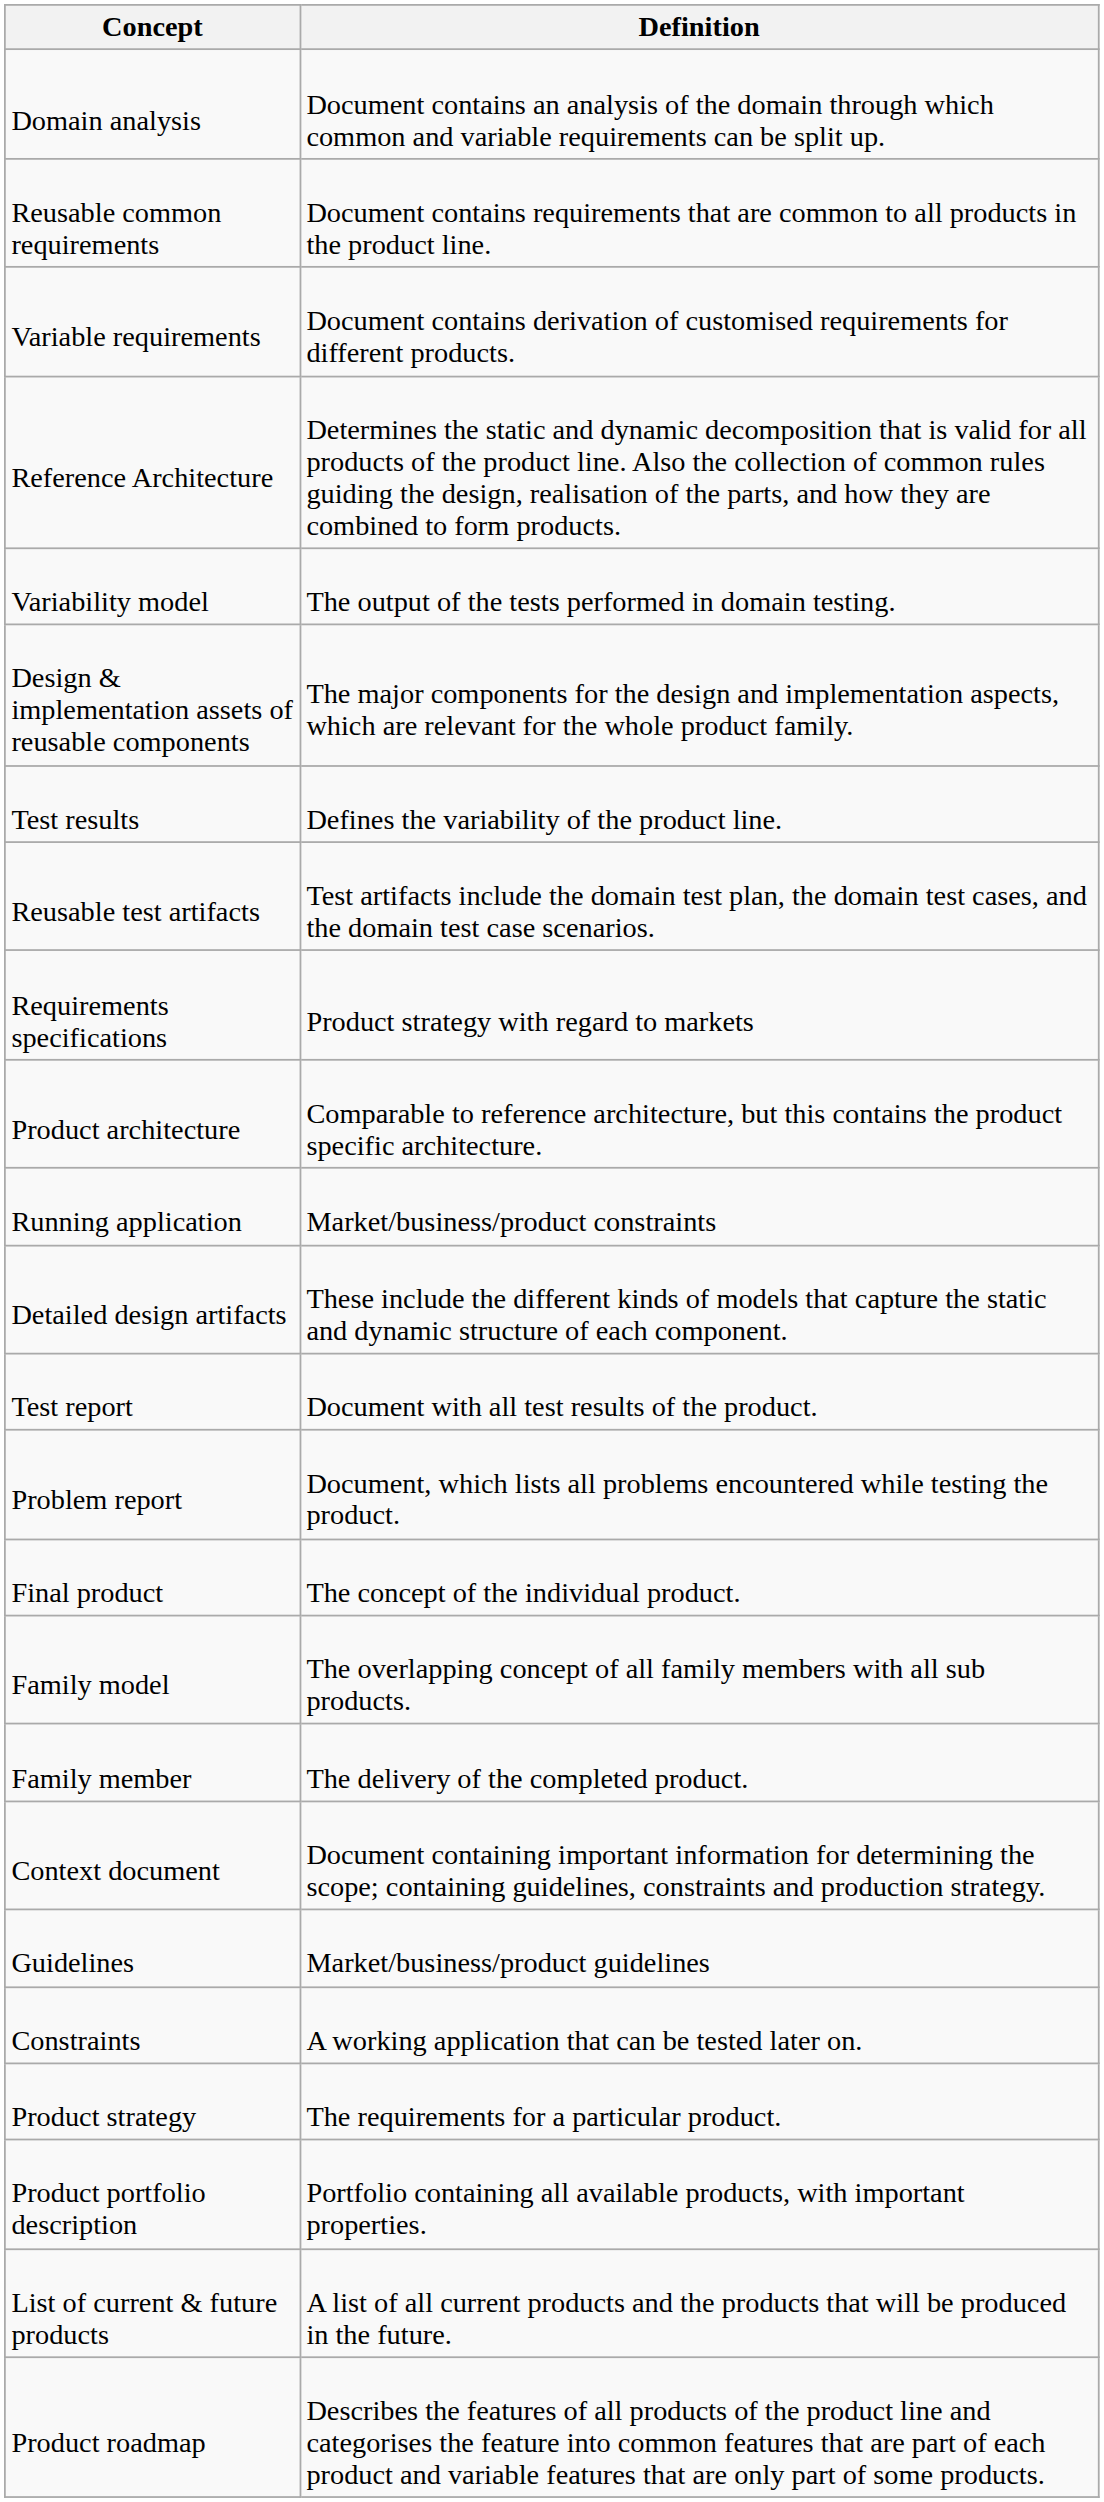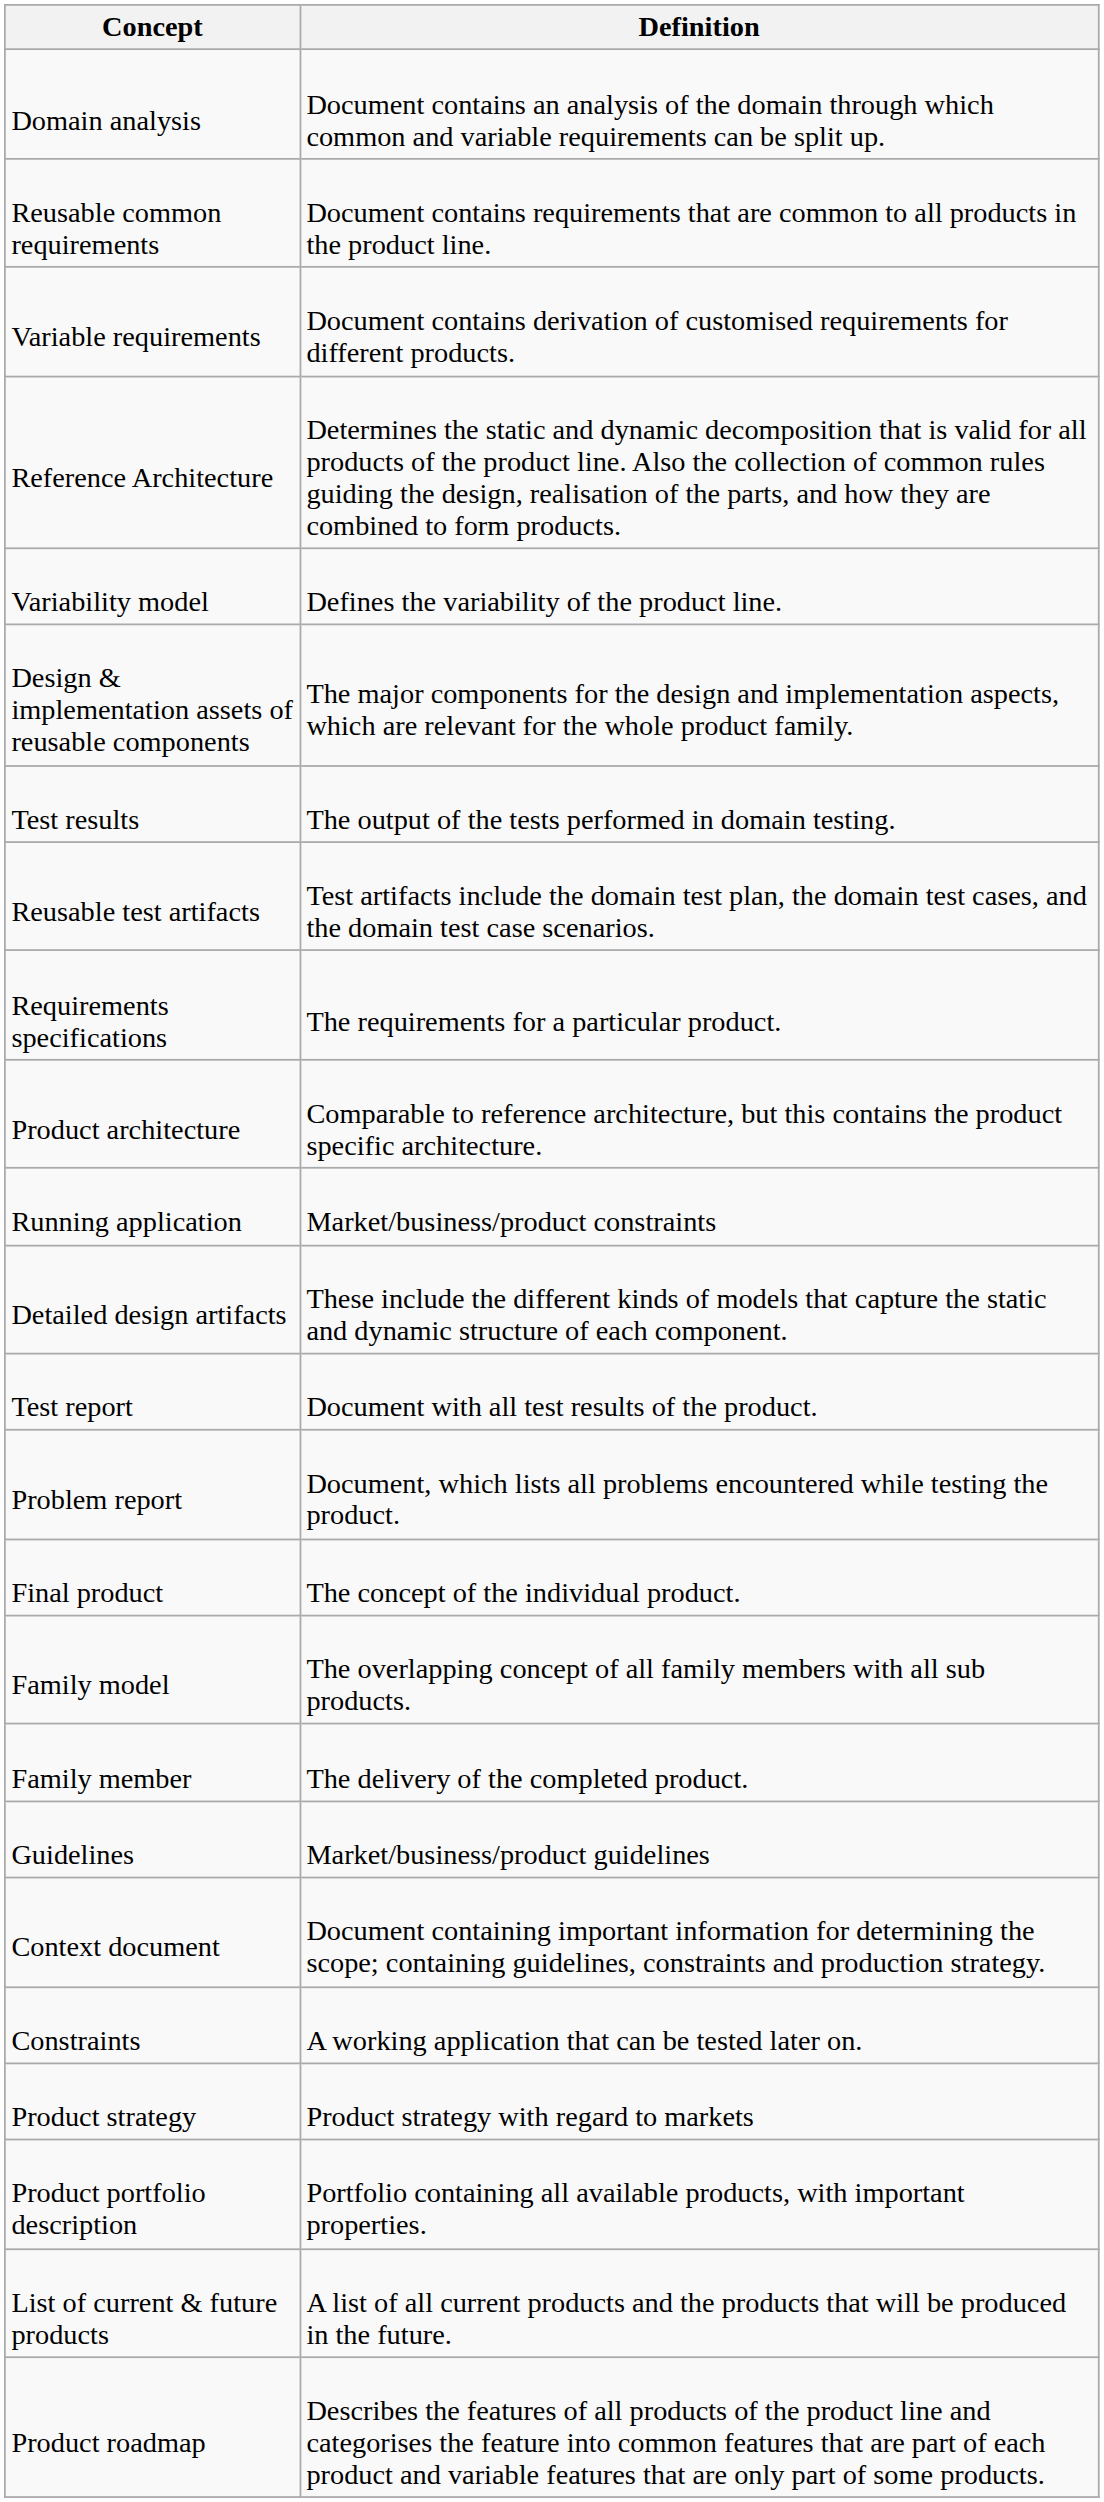Variability model | Definition: The output of the tests performed in domain testing. -> Defines the variability of the product line.
Test results | Definition: Defines the variability of the product line. -> The output of the tests performed in domain testing.
Requirements specifications | Definition: Product strategy with regard to markets -> The requirements for a particular product.
rows swapped: Context document <-> Guidelines
Product strategy | Definition: The requirements for a particular product. -> Product strategy with regard to markets
